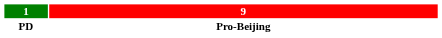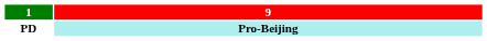PD | 9: no background -> paleturquoise background
